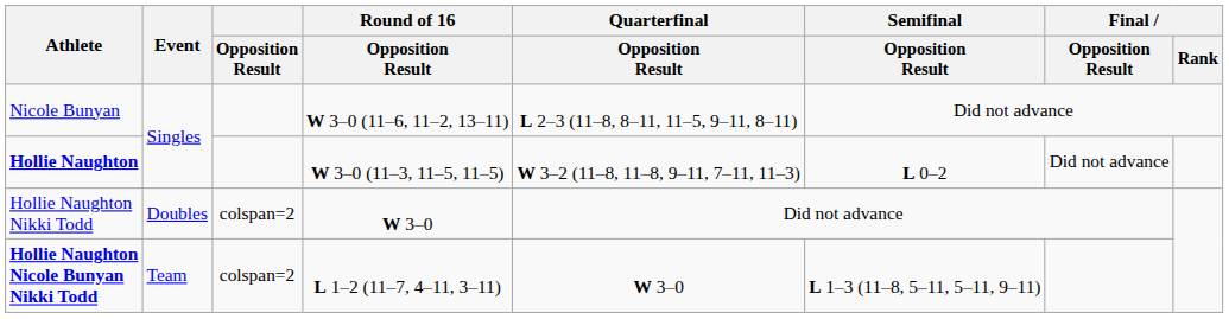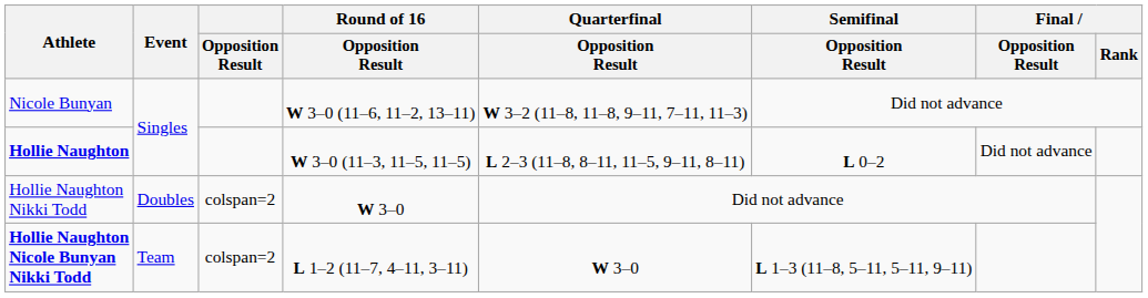Nicole Bunyan | Quarterfinal / Opposition Result: L 2–3 (11–8, 8–11, 11–5, 9–11, 8–11) -> W 3–2 (11–8, 11–8, 9–11, 7–11, 11–3)
Hollie Naughton | Quarterfinal / Opposition Result: W 3–2 (11–8, 11–8, 9–11, 7–11, 11–3) -> L 2–3 (11–8, 8–11, 11–5, 9–11, 8–11)
